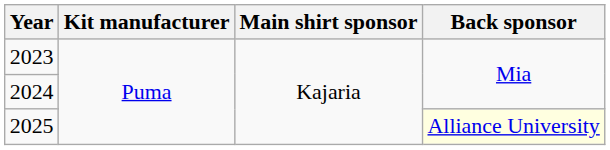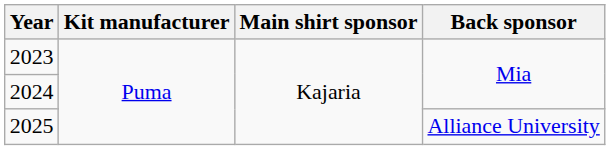2025 | Back sponsor: lightyellow background -> no background
